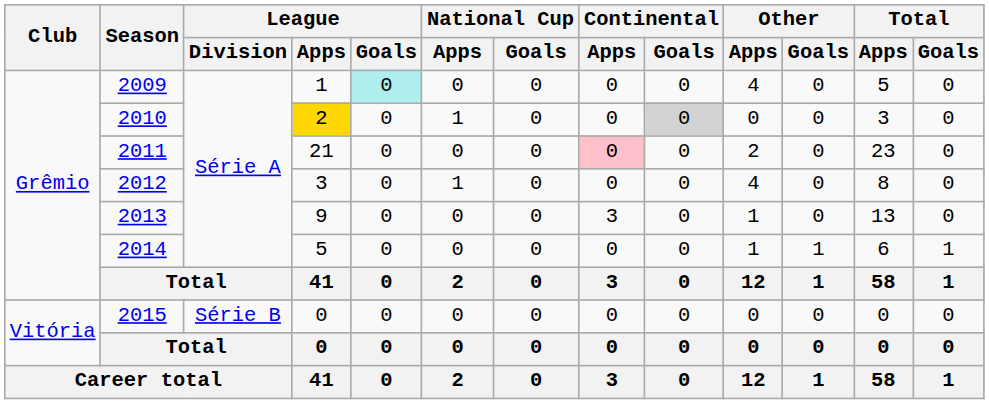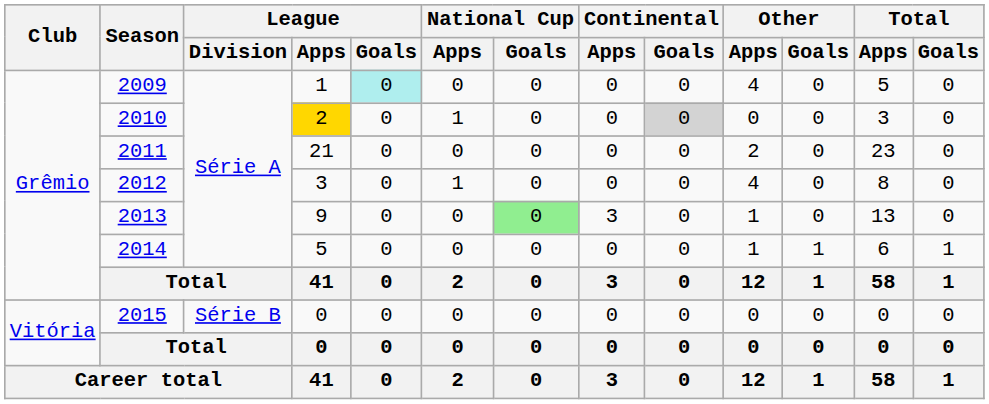2011 | Continental / Apps: pink background -> no background
2013 | National Cup / Goals: no background -> lightgreen background
